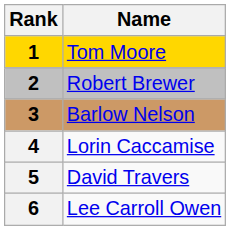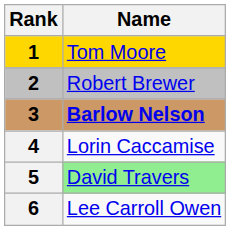Barlow Nelson | Name: normal -> bold
David Travers | Name: no background -> lightgreen background
